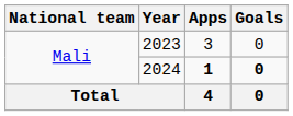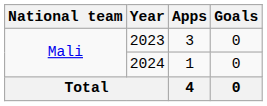2024 | Apps: bold -> normal
2024 | Goals: bold -> normal
